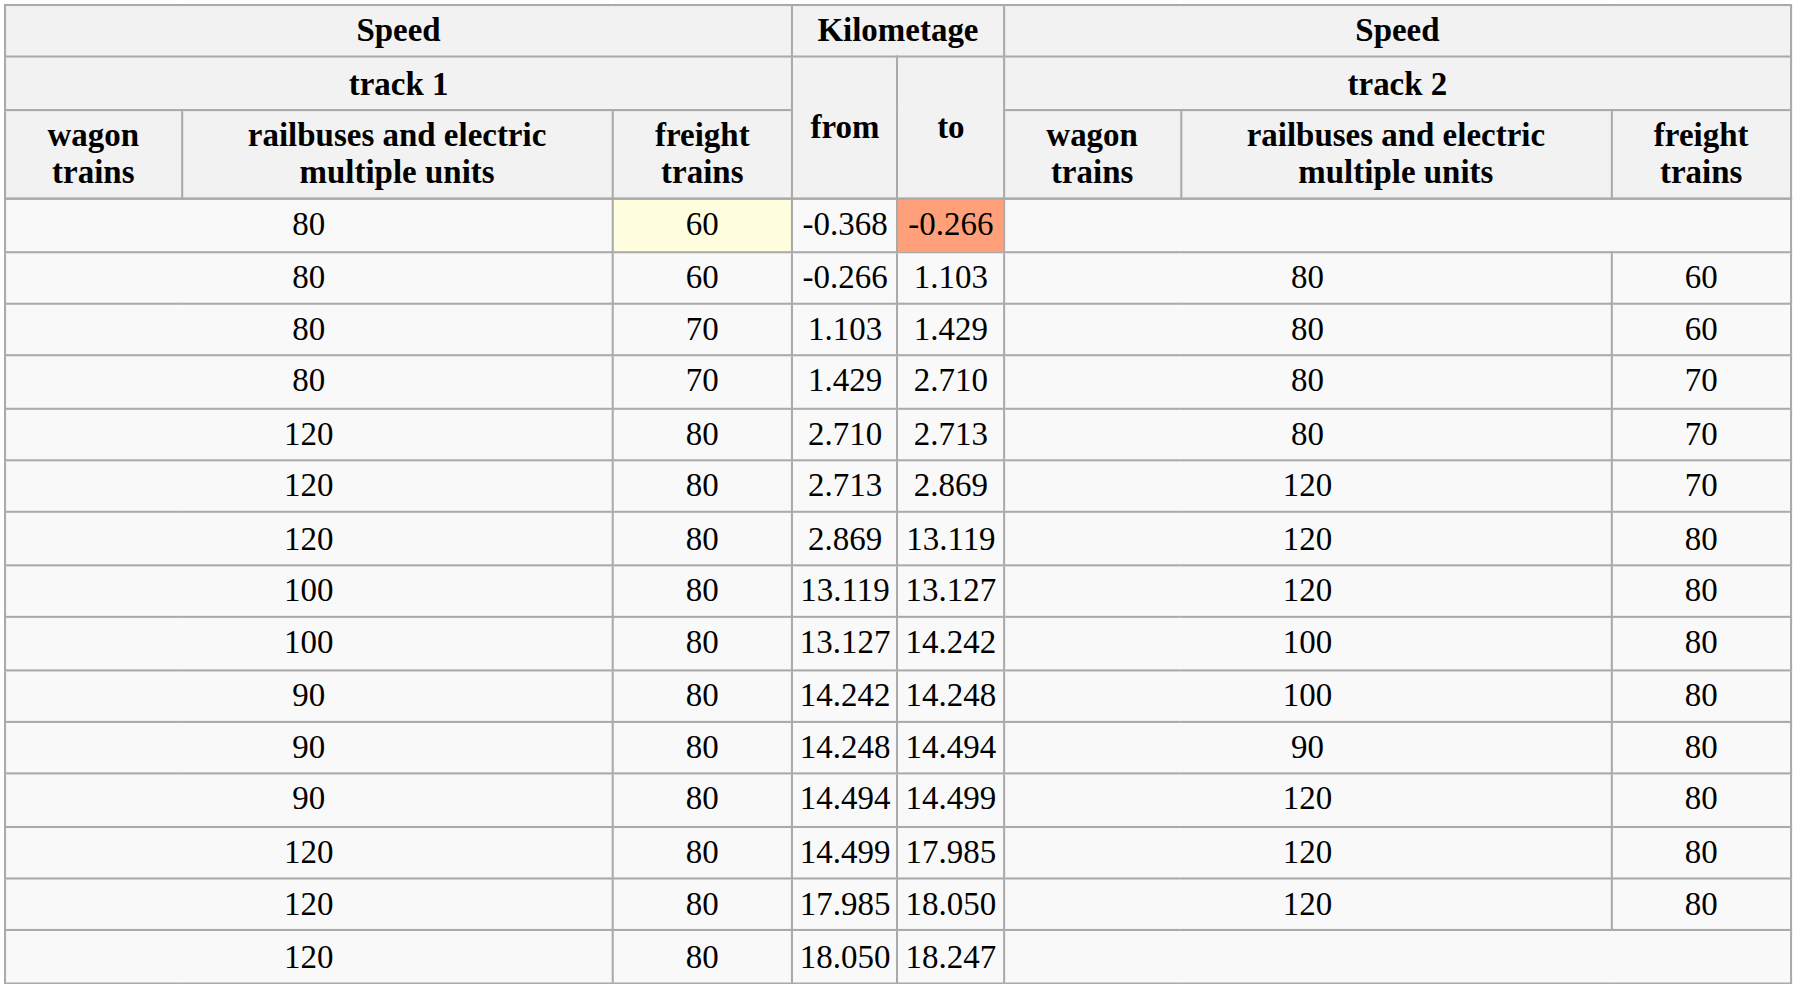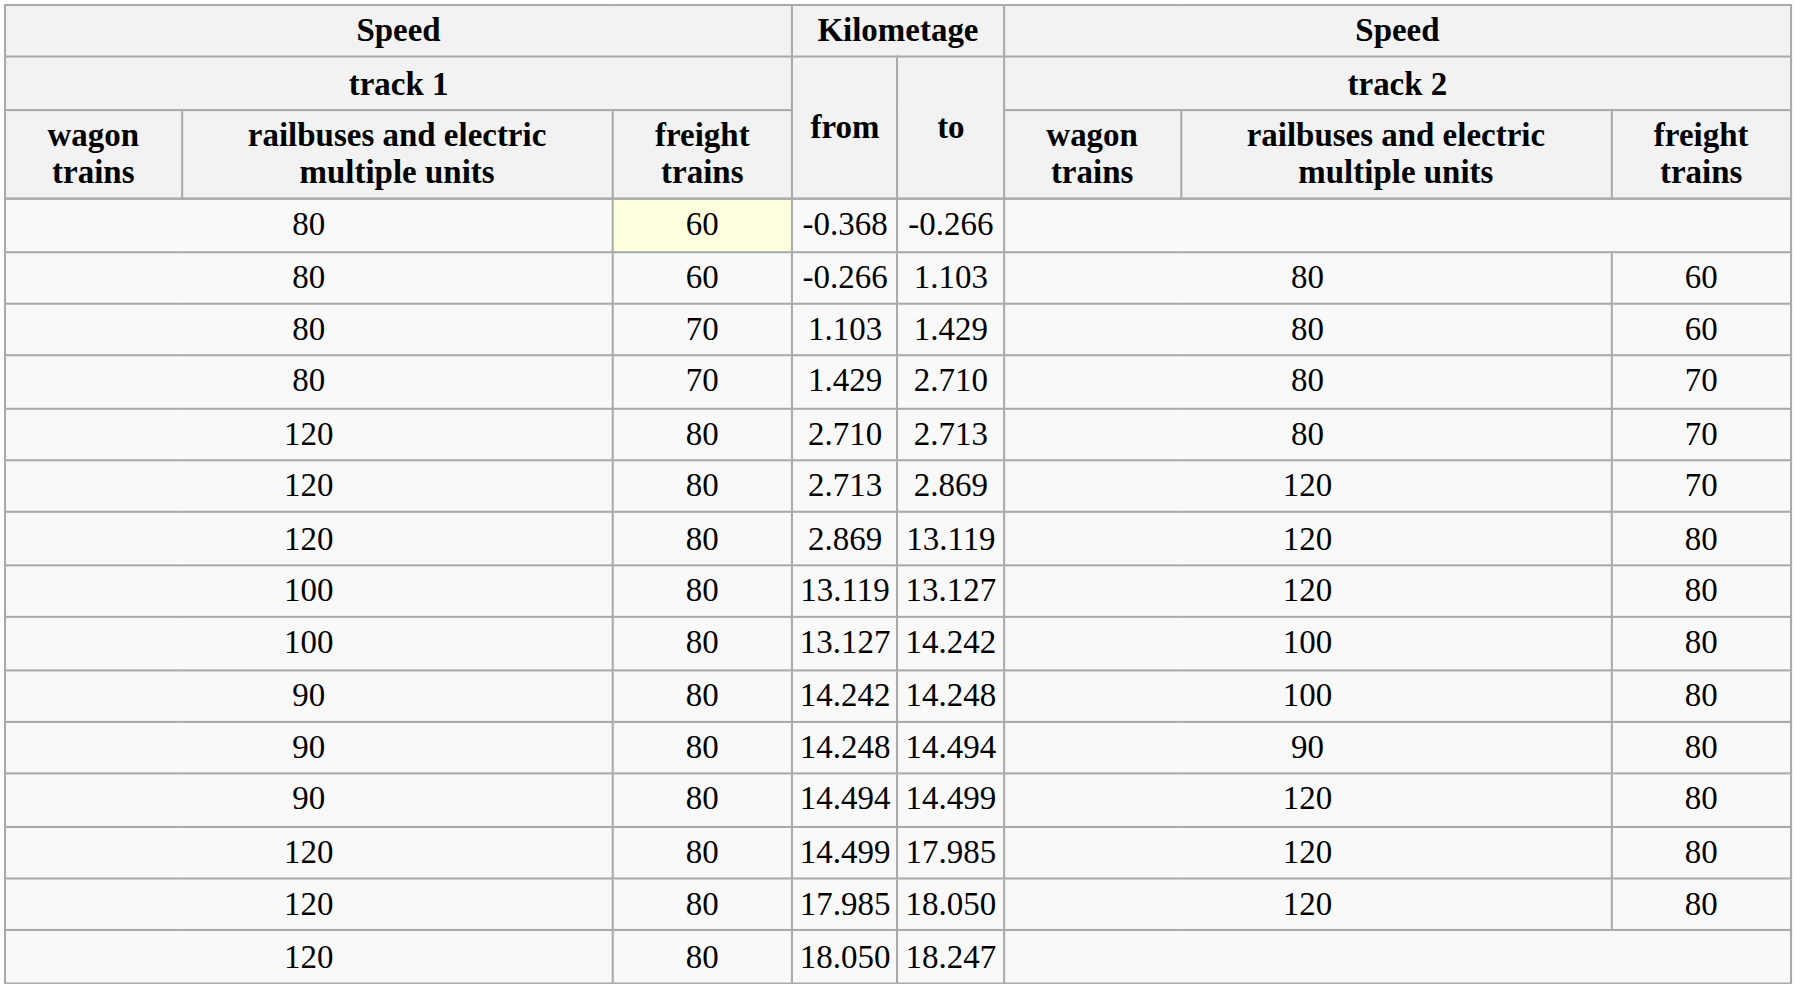-0.368 | Kilometage / to: lightsalmon background -> no background
